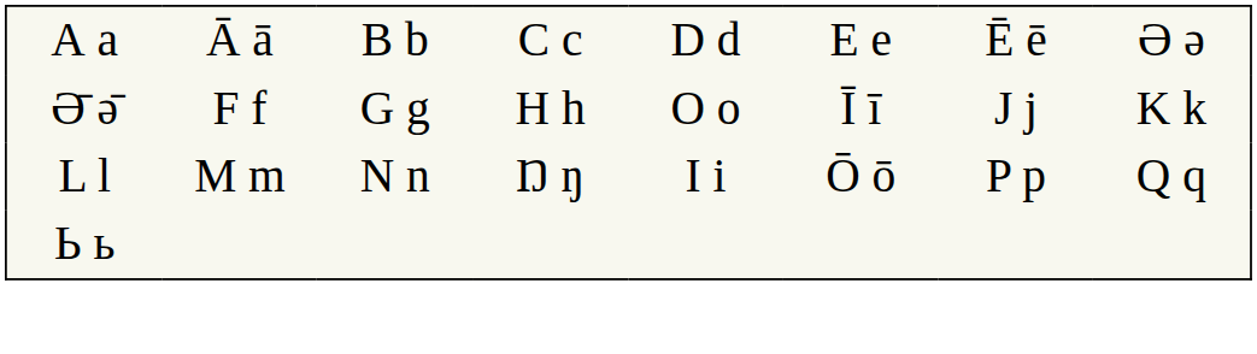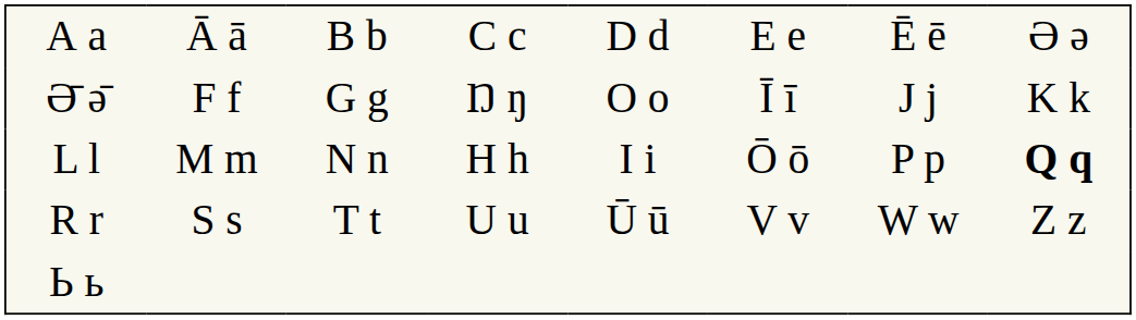Ə̄ ə̄ | column 4: H h -> Ŋ ŋ
L l | column 4: Ŋ ŋ -> H h
L l | column 8: normal -> bold
+ row: R r | S s | T t | U u | Ū ū | V v | W w | Z z
